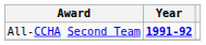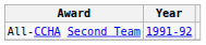row 2 | Year: bold -> normal
